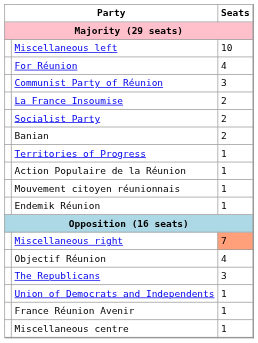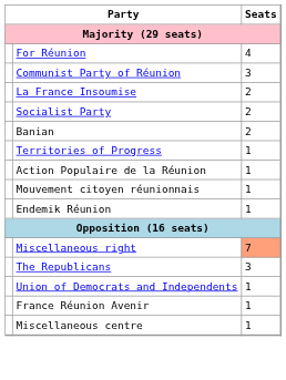- row: Miscellaneous left | 10
- row: Objectif Réunion | 4
